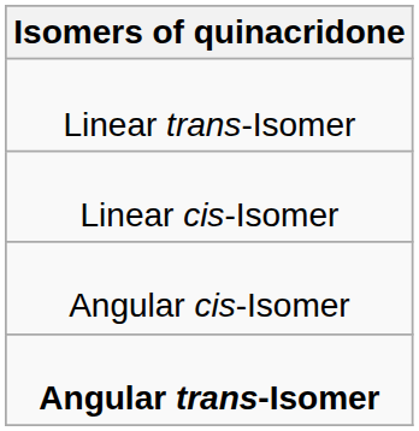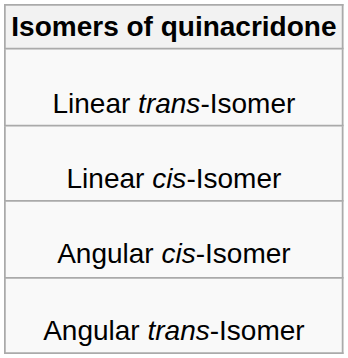row 5 | column 1: bold -> normal
